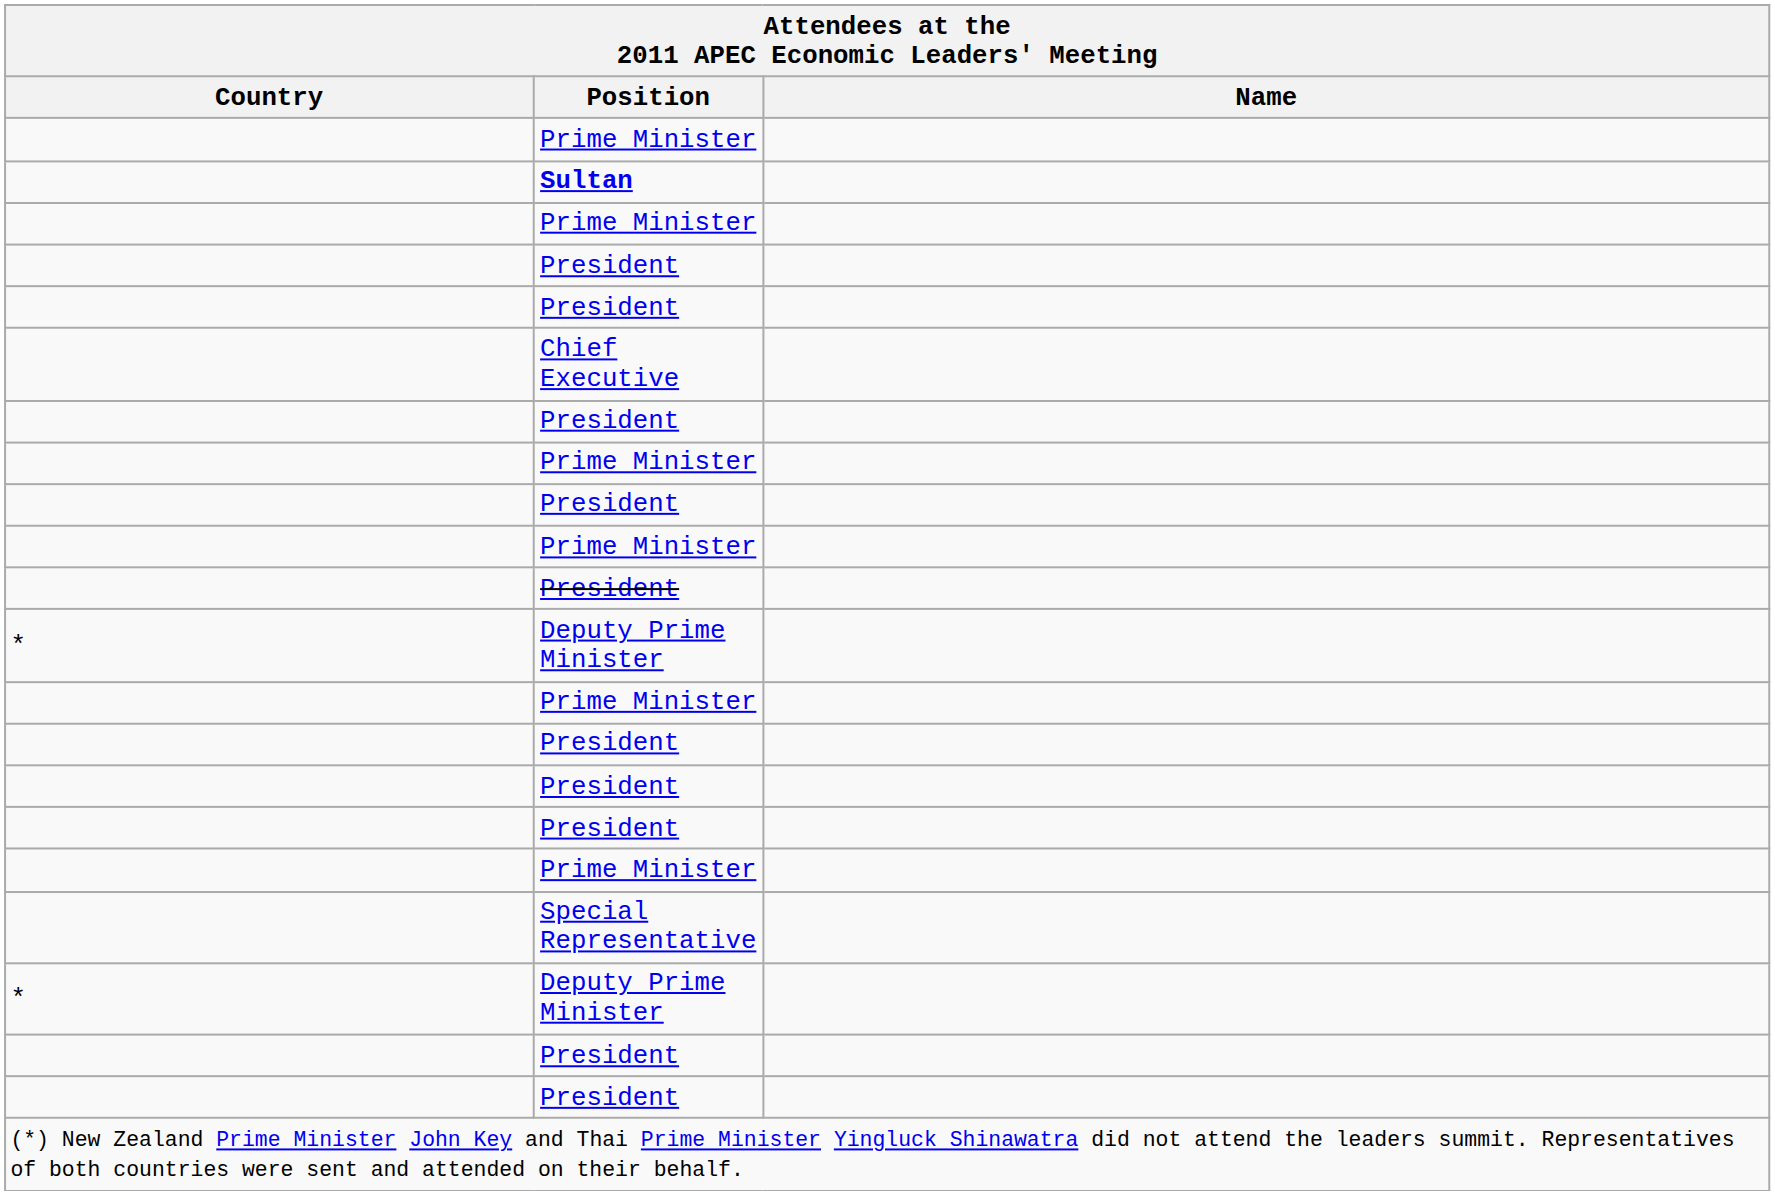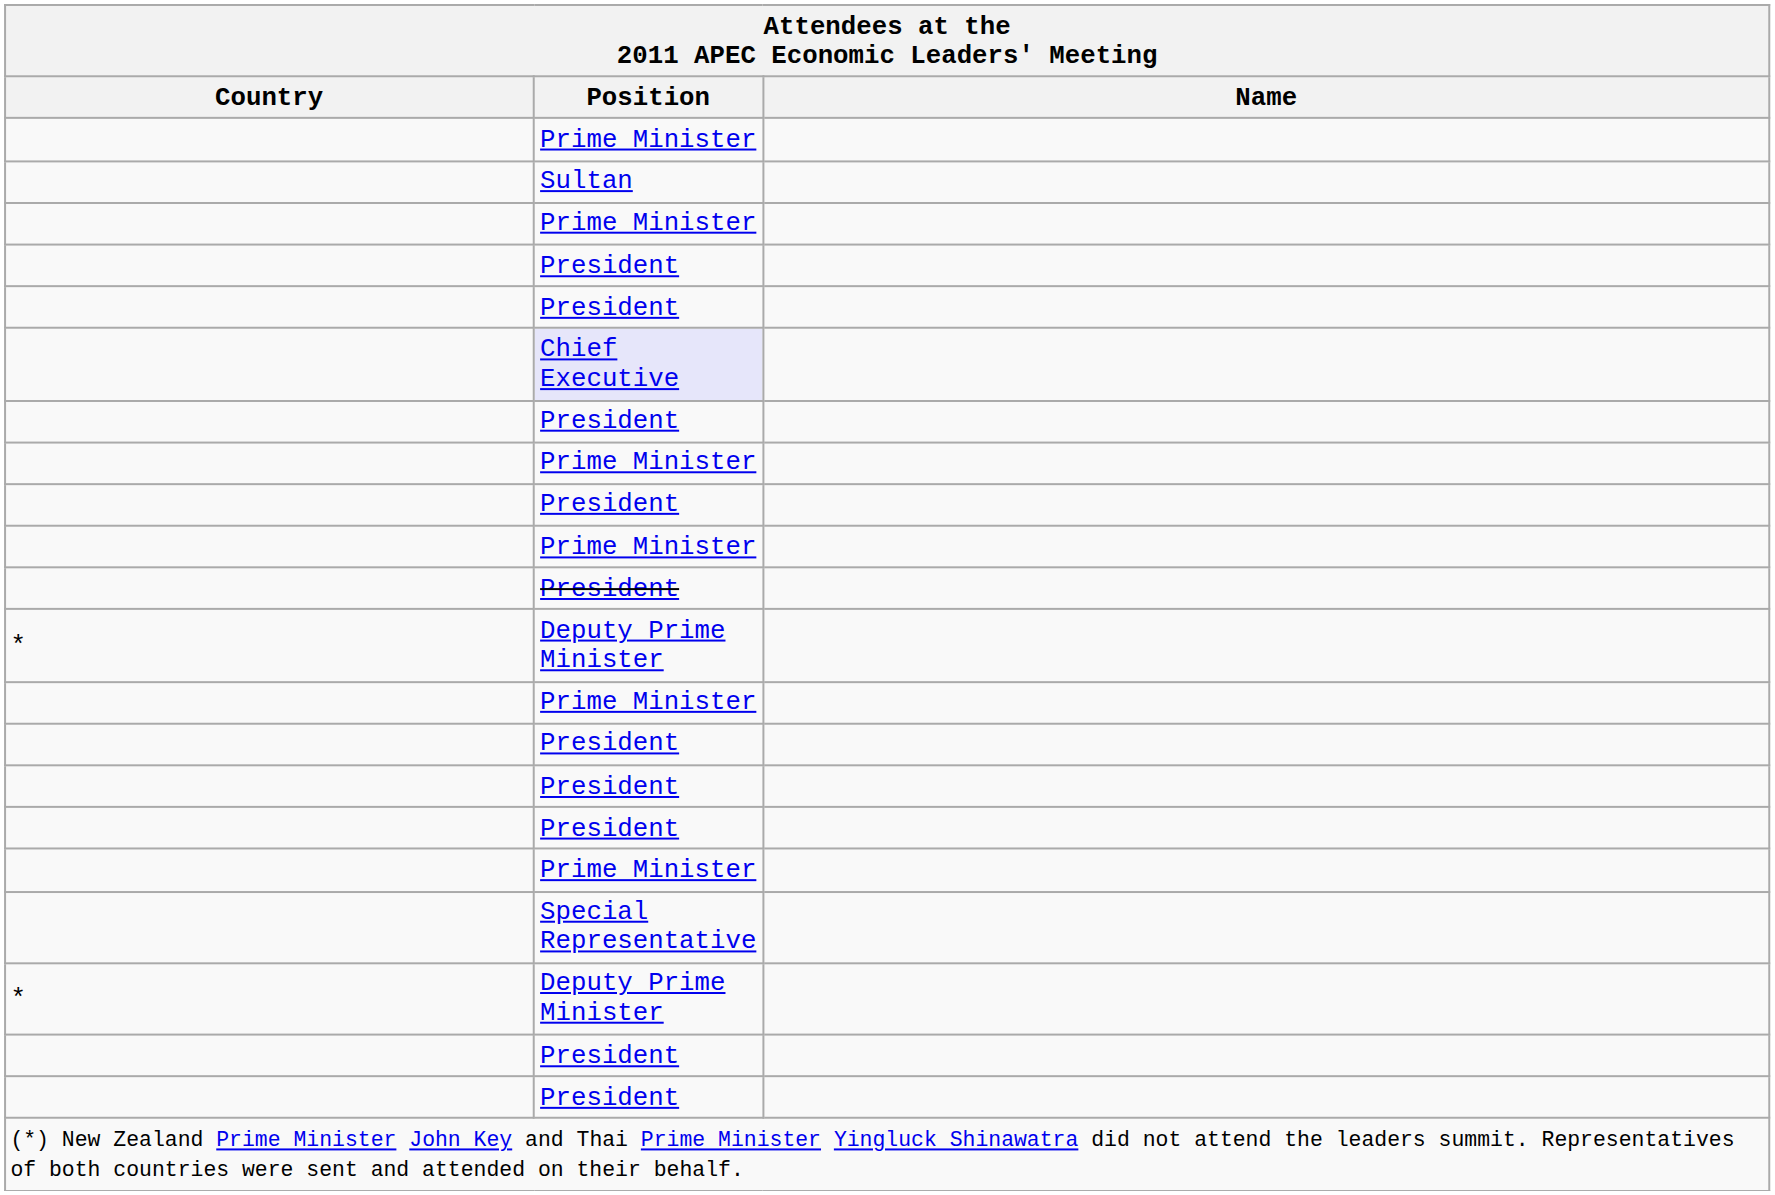Sultan | Position: bold -> normal
Chief Executive | Position: no background -> lavender background
